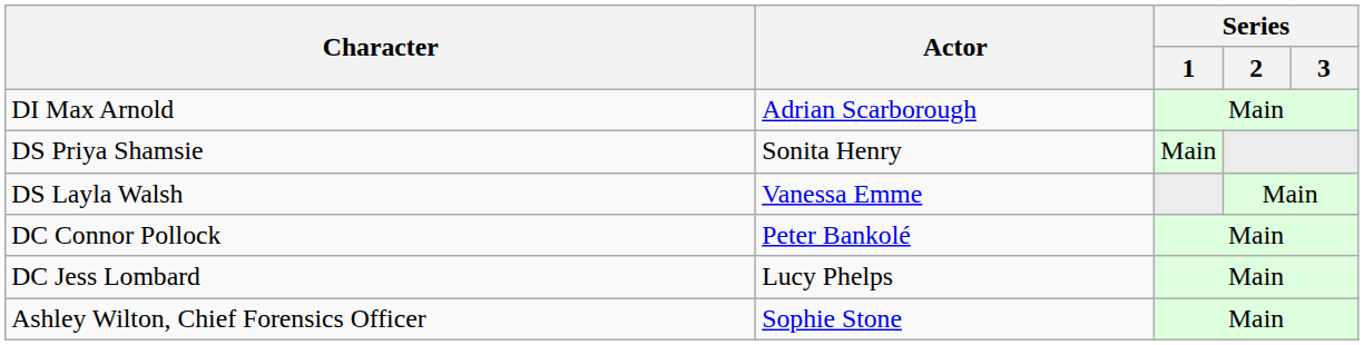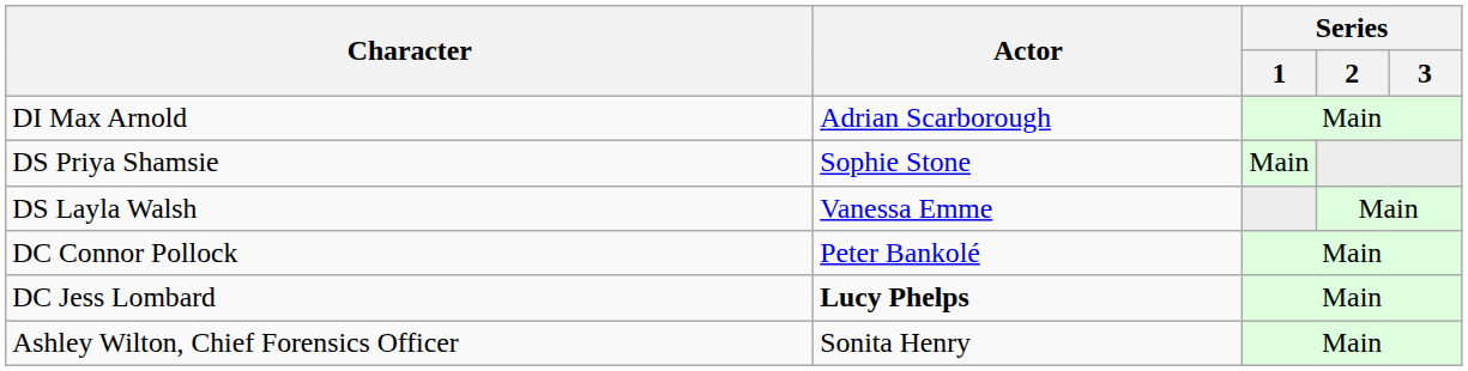DS Priya Shamsie | Actor: Sonita Henry -> Sophie Stone
DC Jess Lombard | Actor: normal -> bold
Ashley Wilton, Chief Forensics Officer | Actor: Sophie Stone -> Sonita Henry
